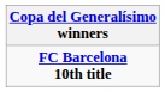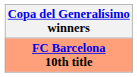row 2 | column 1: no background -> lightsalmon background
